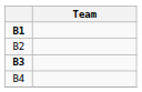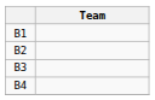B1 | column 1: bold -> normal
B3 | column 1: bold -> normal
